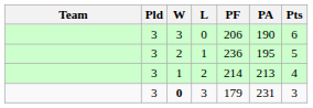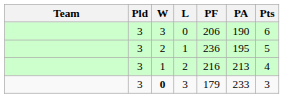row 4 | PF: 214 -> 216
row 5 | PA: 231 -> 233
